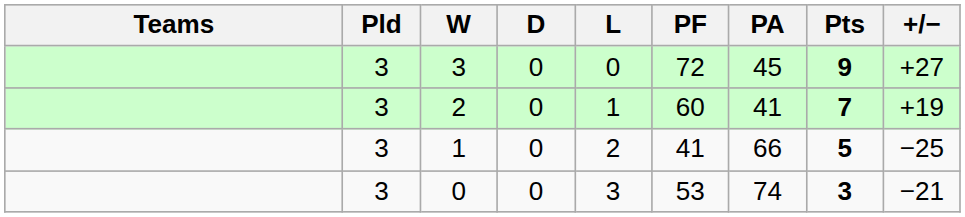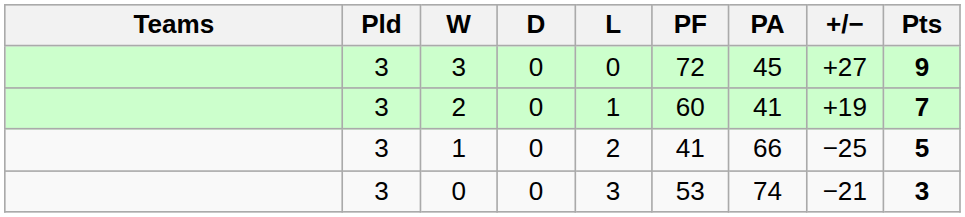columns swapped: +/− <-> Pts
